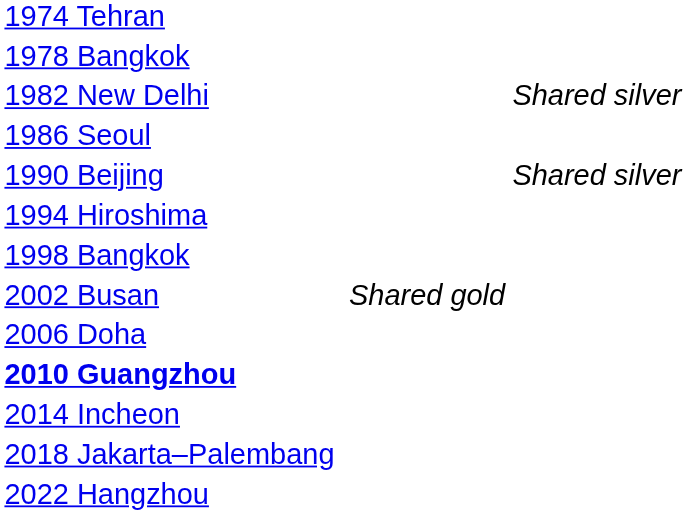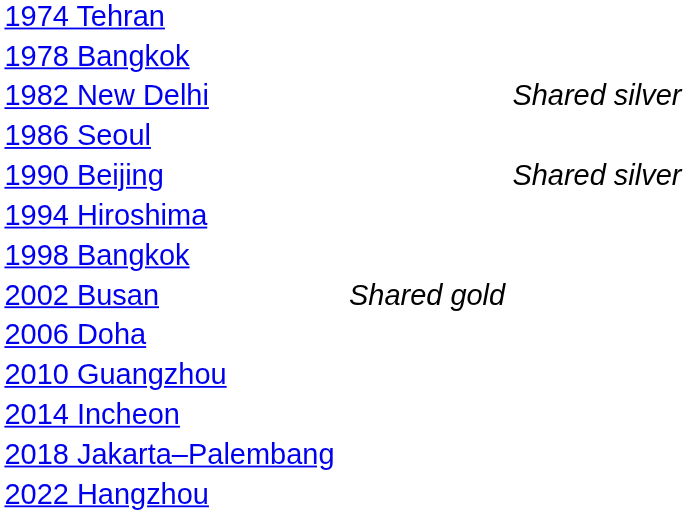2010 Guangzhou | column 1: bold -> normal
